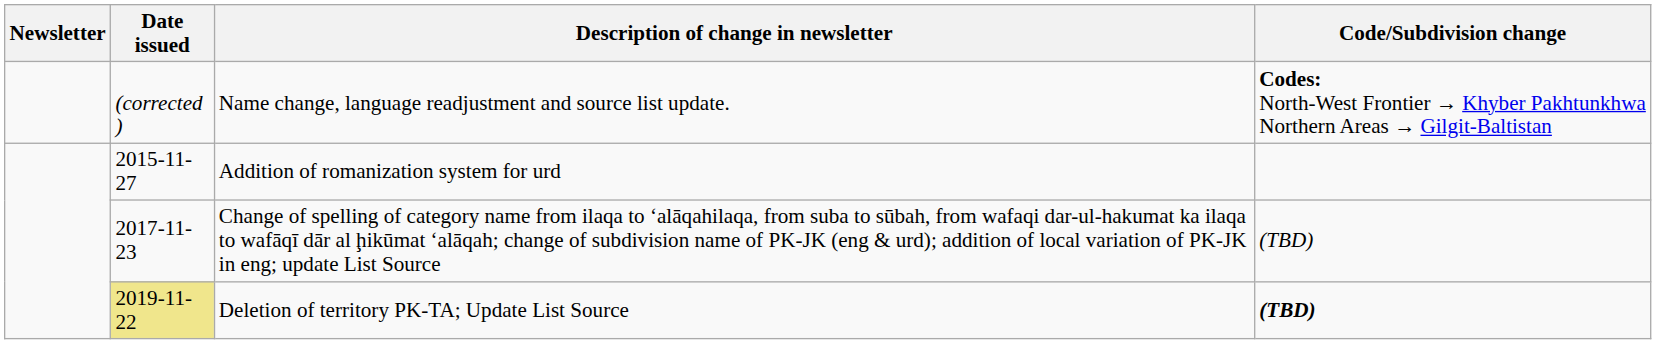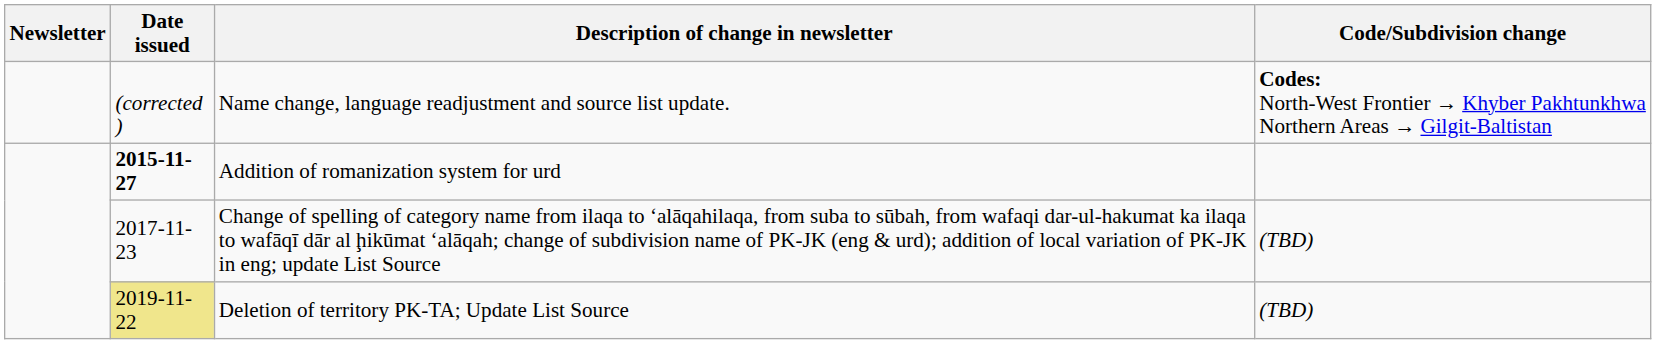Addition of romanization system for urd | Date issued: normal -> bold
Deletion of territory PK-TA; Update List Source | Code/Subdivision change: bold -> normal
